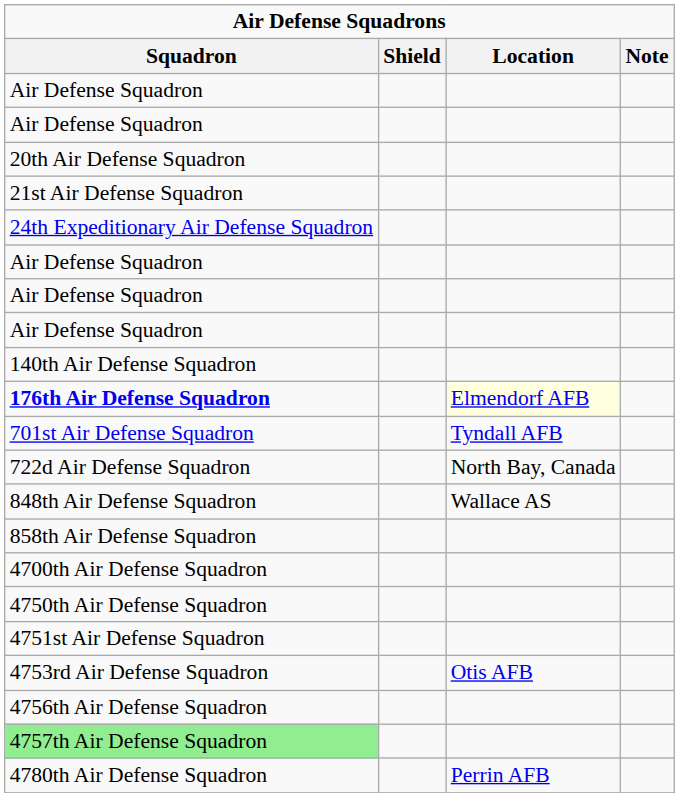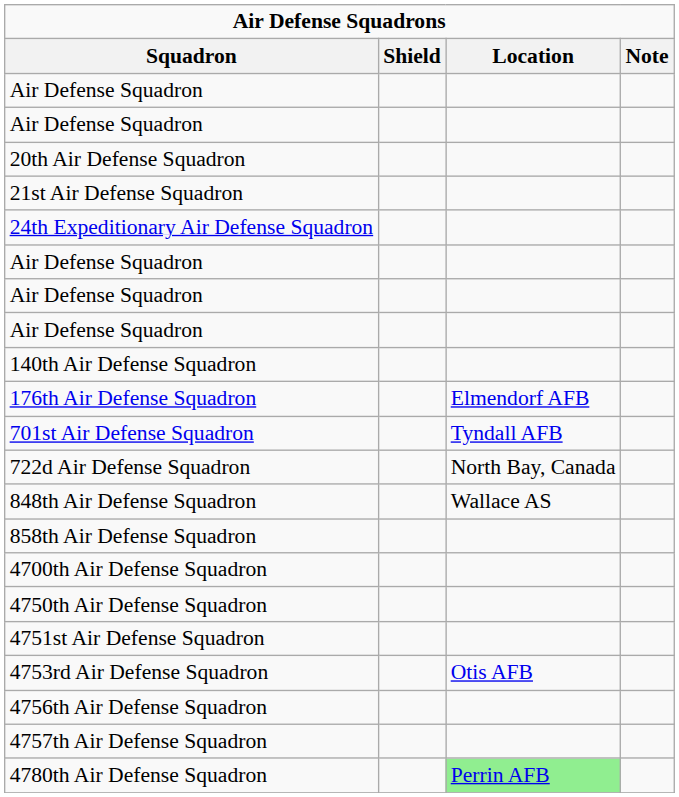176th Air Defense Squadron | Squadron: bold -> normal
176th Air Defense Squadron | Location: lightyellow background -> no background
4757th Air Defense Squadron | Squadron: lightgreen background -> no background
4780th Air Defense Squadron | Location: no background -> lightgreen background
